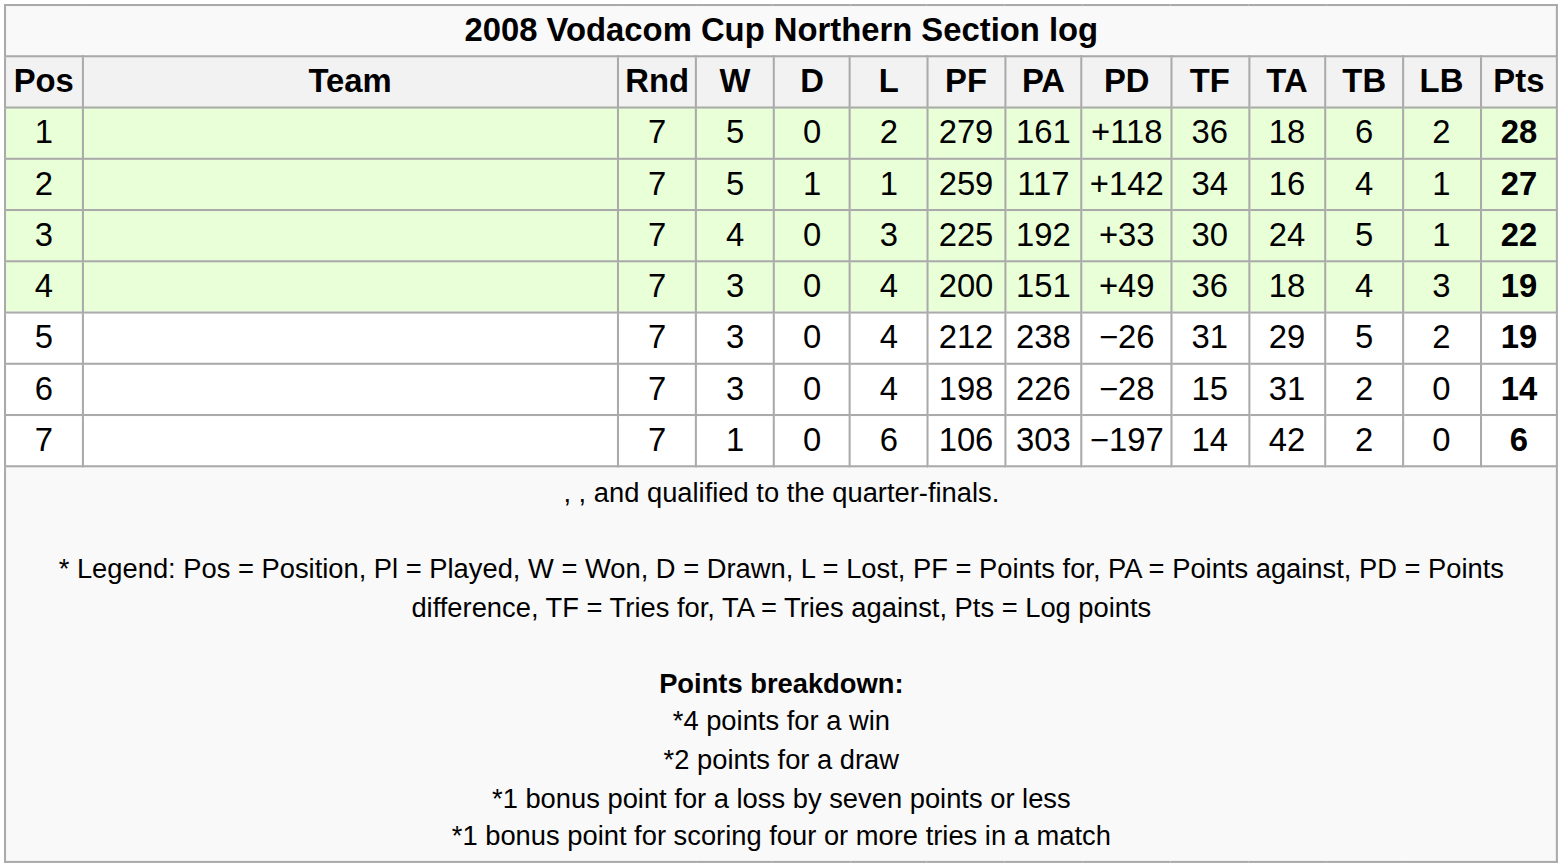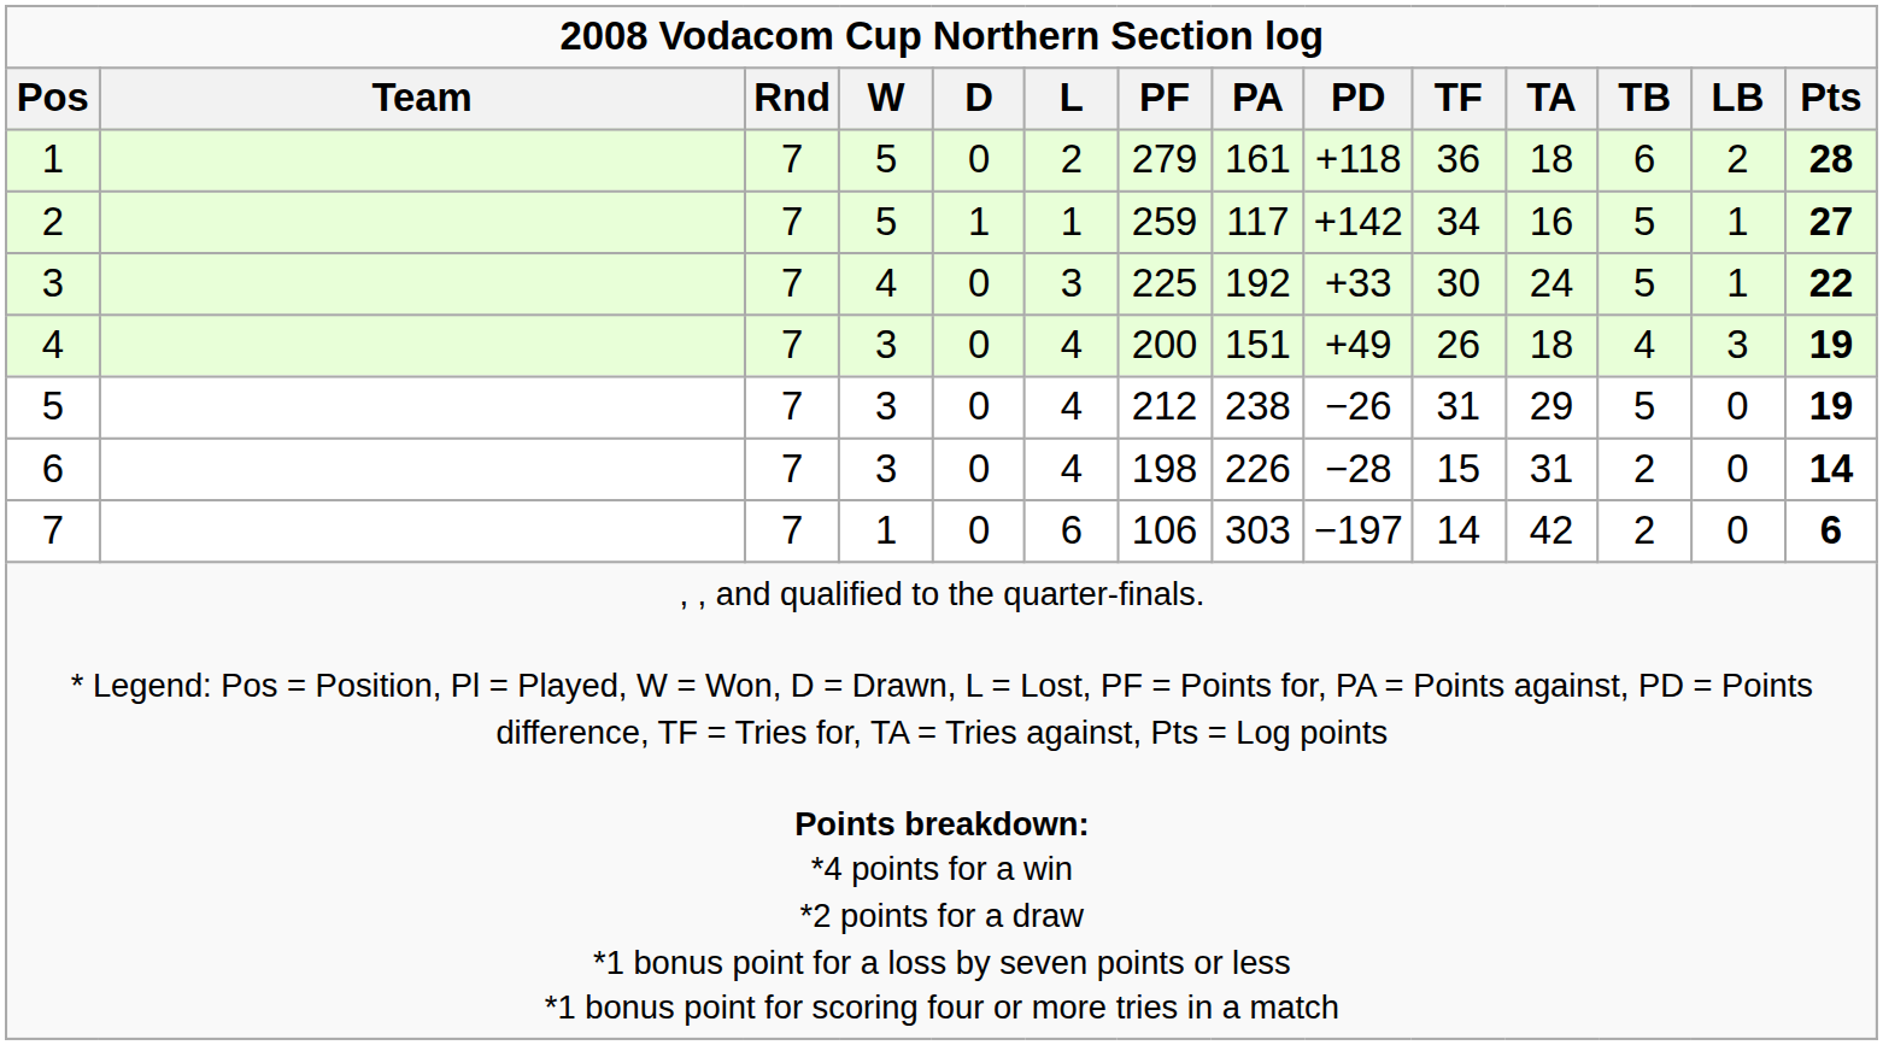row 4 | TB: 4 -> 5
row 6 | TF: 36 -> 26
row 7 | LB: 2 -> 0
